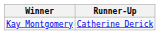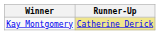Kay Montgomery | Runner-Up: no background -> khaki background
